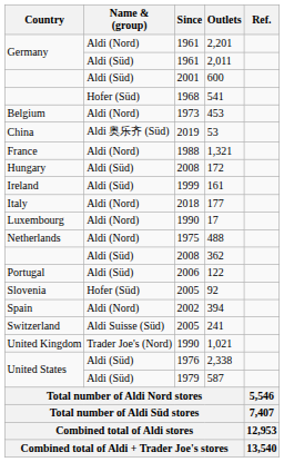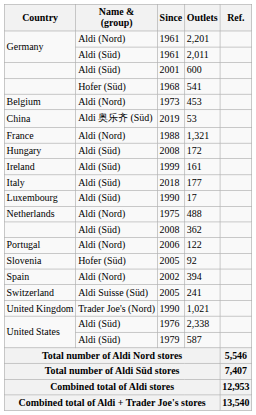177 | Name & (group): Aldi (Nord) -> Aldi (Süd)
17 | Name & (group): Aldi (Nord) -> Aldi (Süd)
122 | Name & (group): Aldi (Süd) -> Aldi (Nord)
